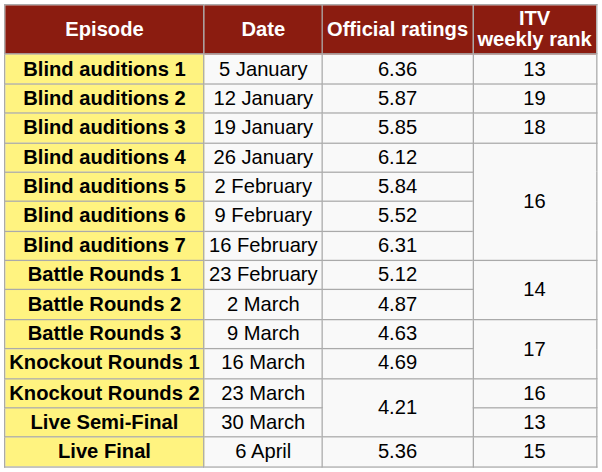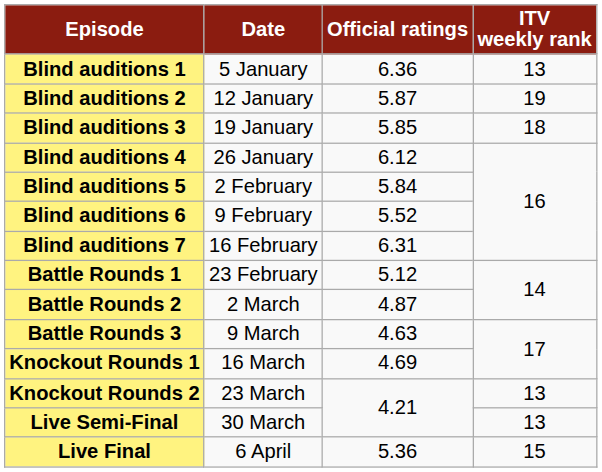Knockout Rounds 2 | ITV weekly rank: 16 -> 13
